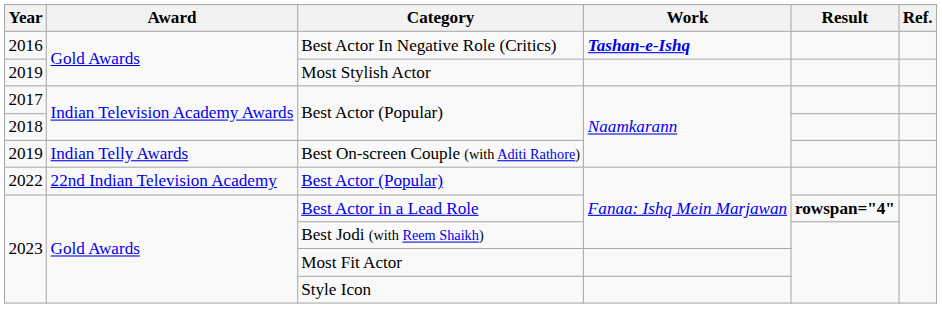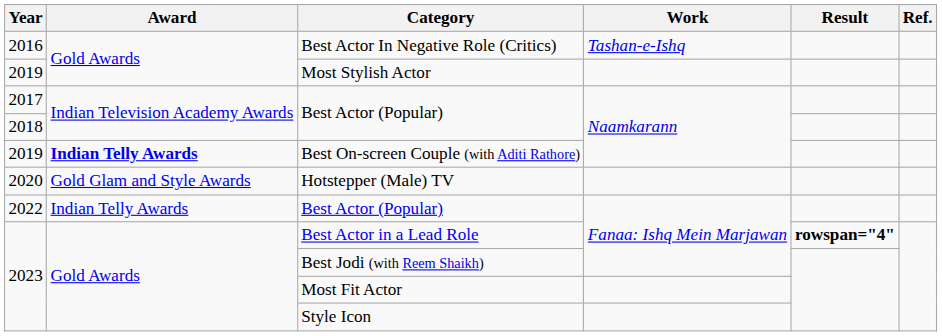Best Actor In Negative Role (Critics) | Work: bold -> normal
Best On-screen Couple (with Aditi Rathore) | Award: normal -> bold
+ row: 2020 | Gold Glam and Style Awards | Hotstepper (Male) TV
2022 / Best Actor (Popular) | Award: 22nd Indian Television Academy -> Indian Telly Awards
